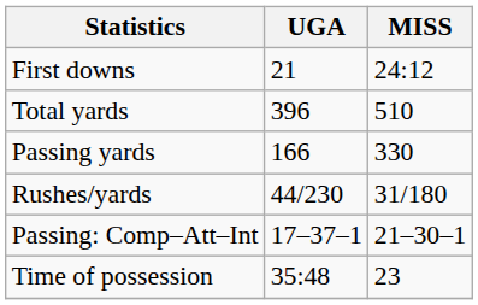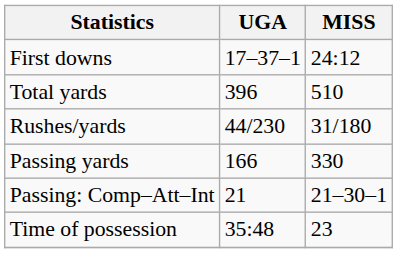First downs | UGA: 21 -> 17–37–1
rows swapped: Rushes/yards <-> Passing yards
Passing: Comp–Att–Int | UGA: 17–37–1 -> 21
